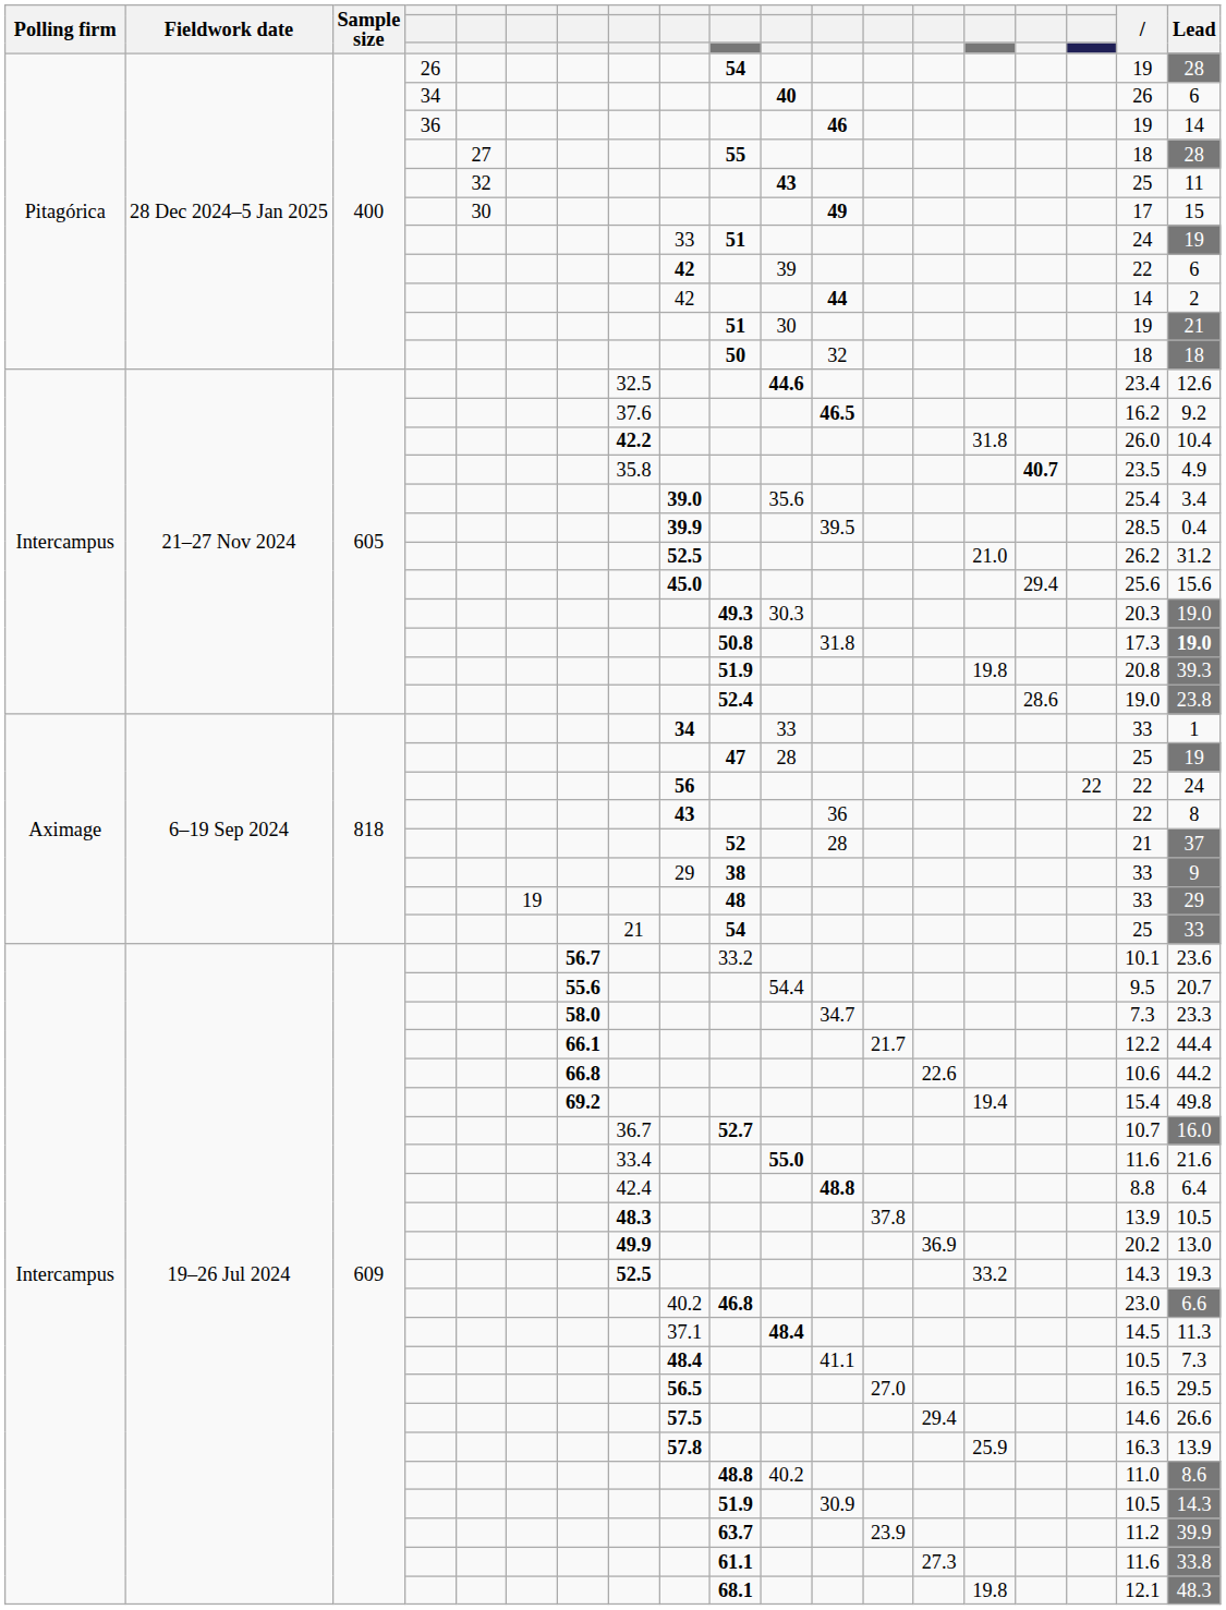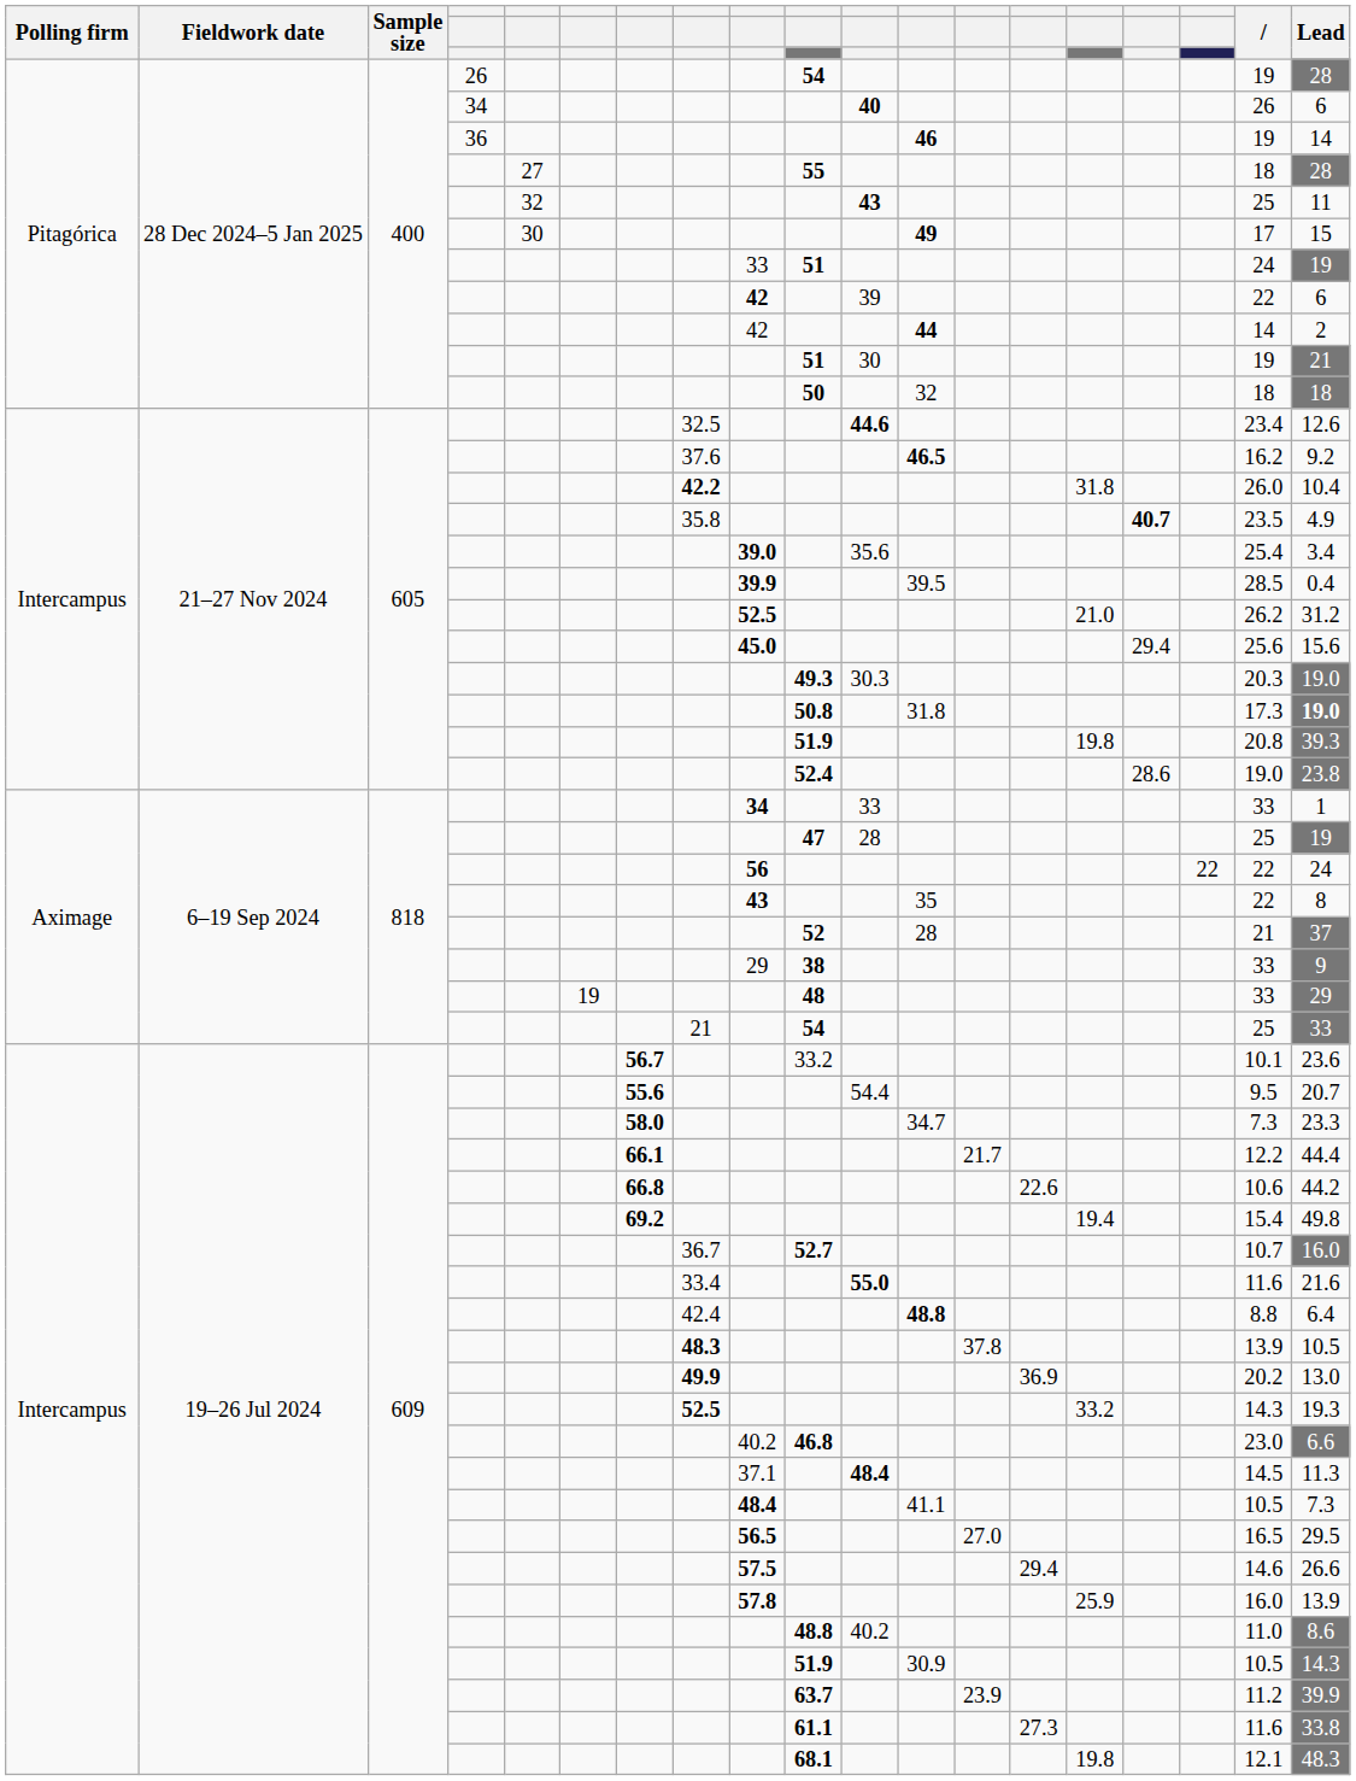row 30 | column 12: 36 -> 35
row 52 | column 18: 16.3 -> 16.0
